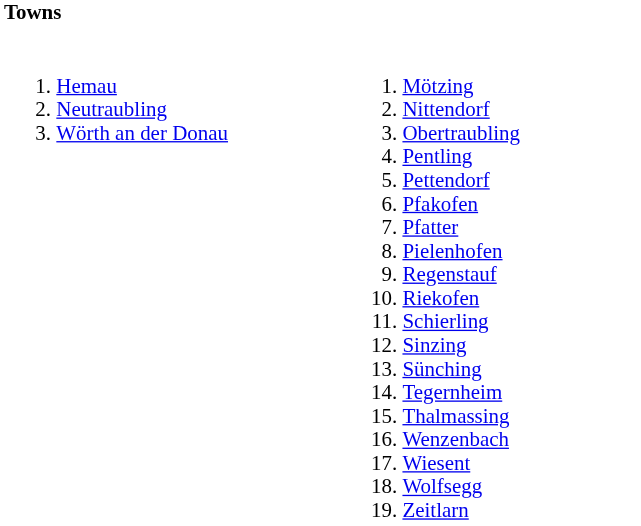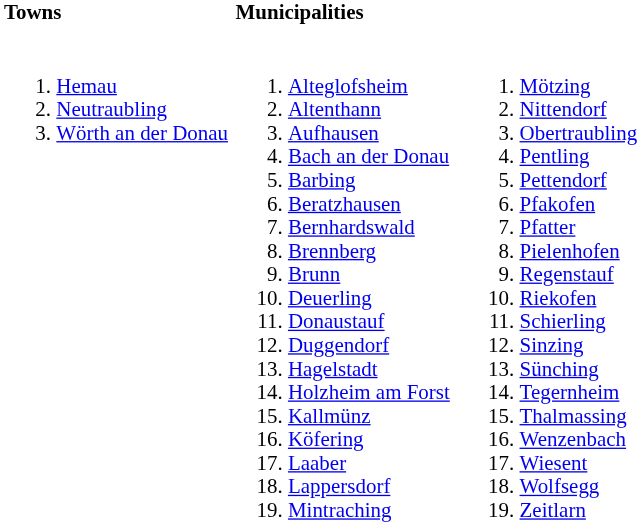+ column: Municipalities | Alteglofsheim Altenthann Aufhausen Bach an der Donau Barbing Beratzhausen Bernhardswald Brennberg Brunn Deuerling Donaustauf Duggendorf Hagelstadt Holzheim am Forst Kallmünz Köfering Laaber Lappersdorf Mintraching
